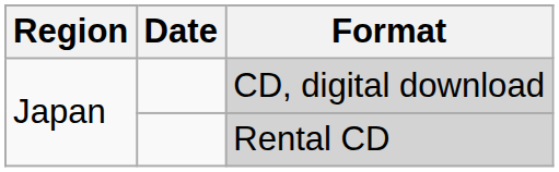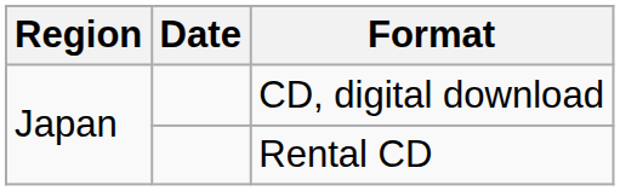CD, digital download | Format: lightgrey background -> no background
Rental CD | Format: lightgrey background -> no background
